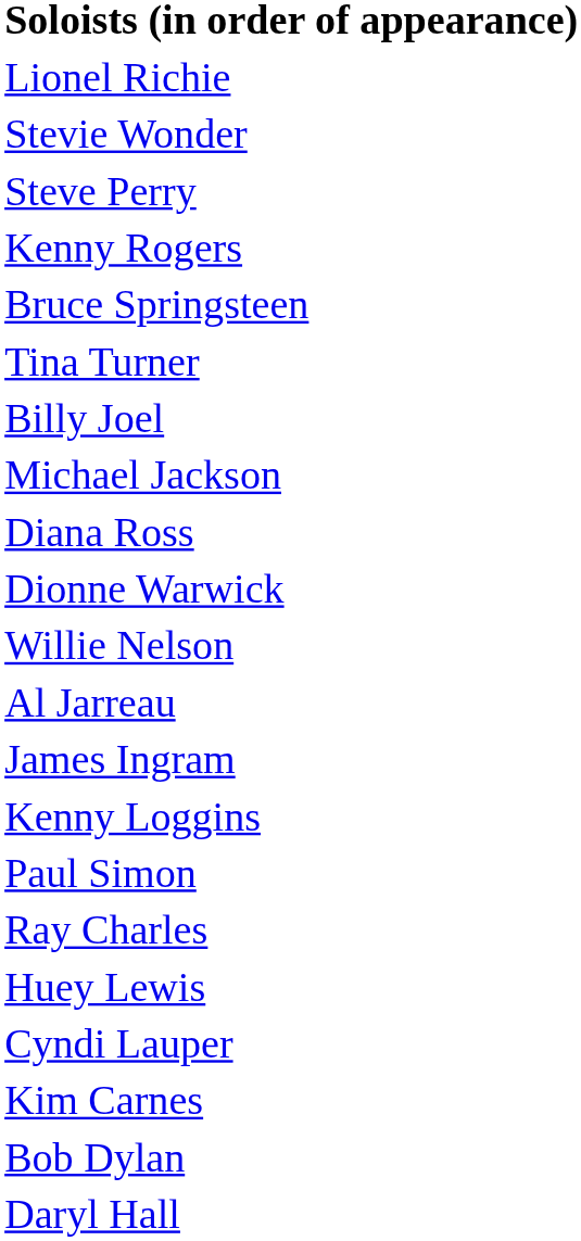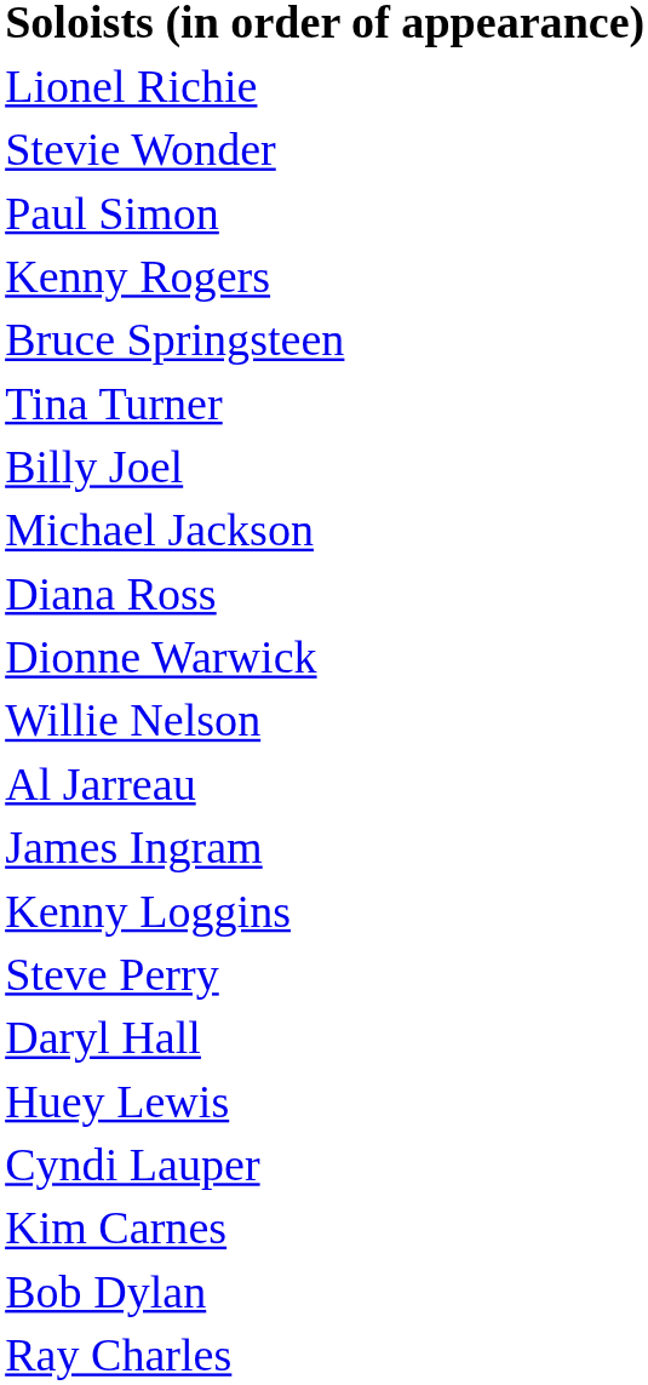row 4 | column 1: Steve Perry -> Paul Simon
row 16 | column 1: Paul Simon -> Steve Perry
row 17 | column 1: Ray Charles -> Daryl Hall
row 22 | column 1: Daryl Hall -> Ray Charles
